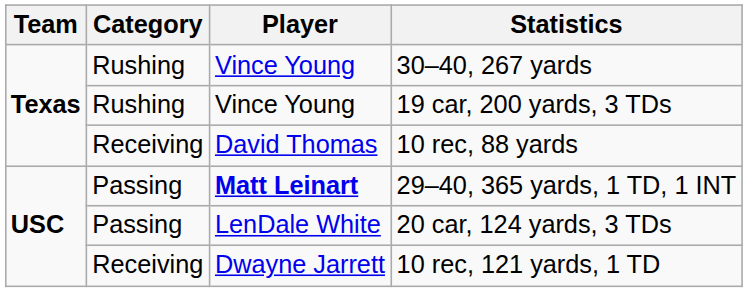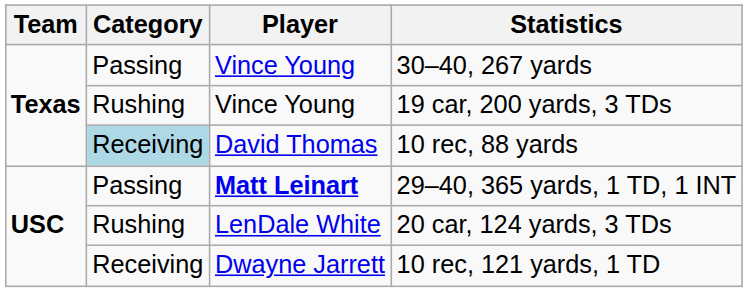30–40, 267 yards | Category: Rushing -> Passing
10 rec, 88 yards | Category: no background -> lightblue background
20 car, 124 yards, 3 TDs | Category: Passing -> Rushing
